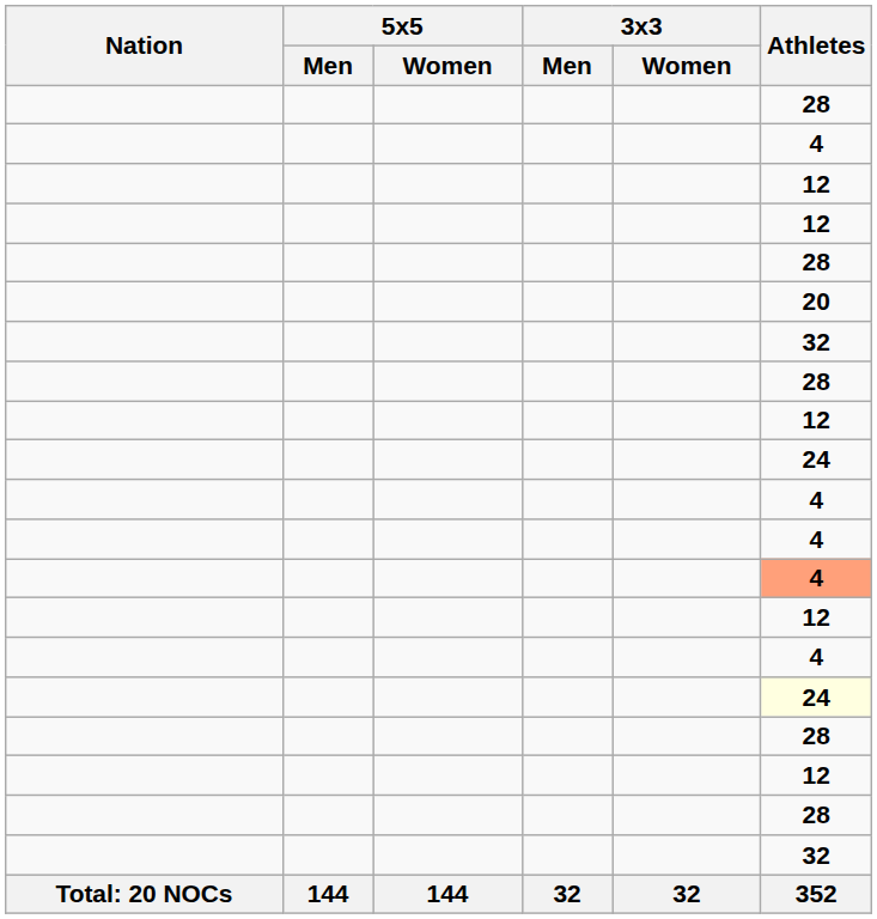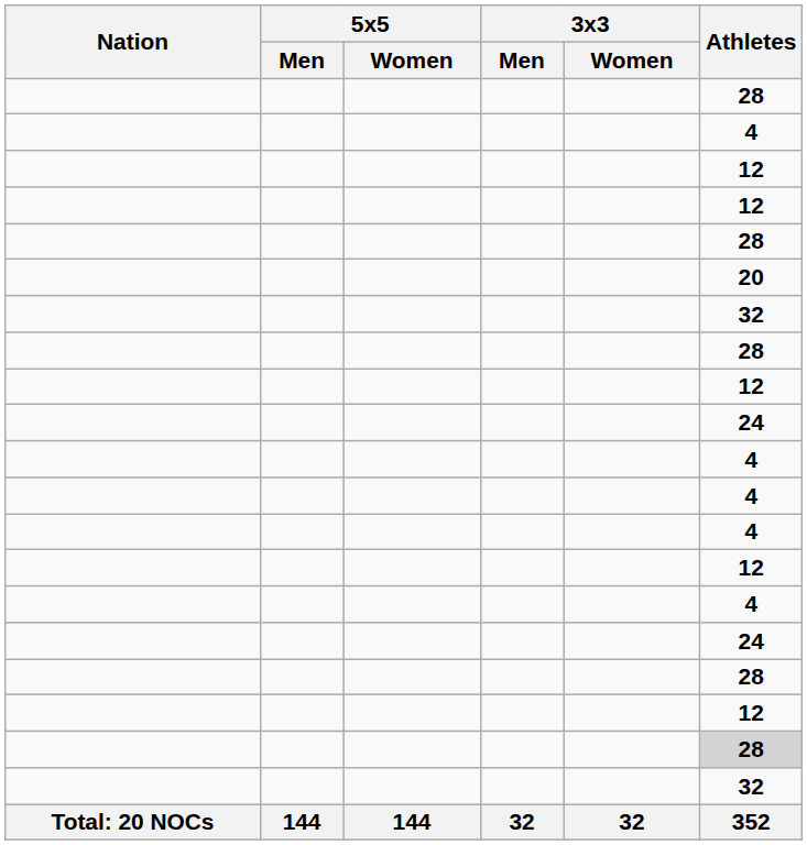row 15 | Athletes: lightsalmon background -> no background
row 18 | Athletes: lightyellow background -> no background
row 21 | Athletes: no background -> lightgrey background
